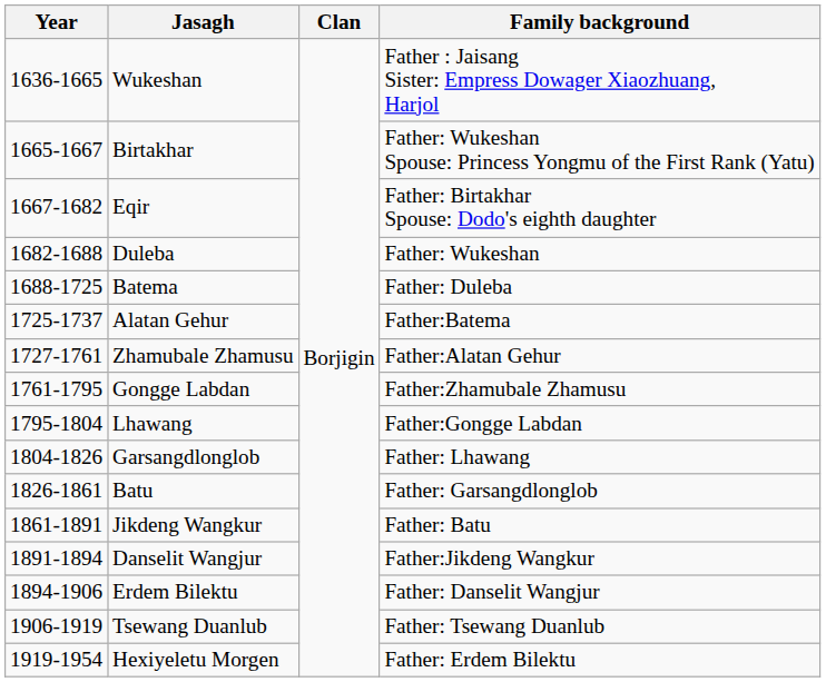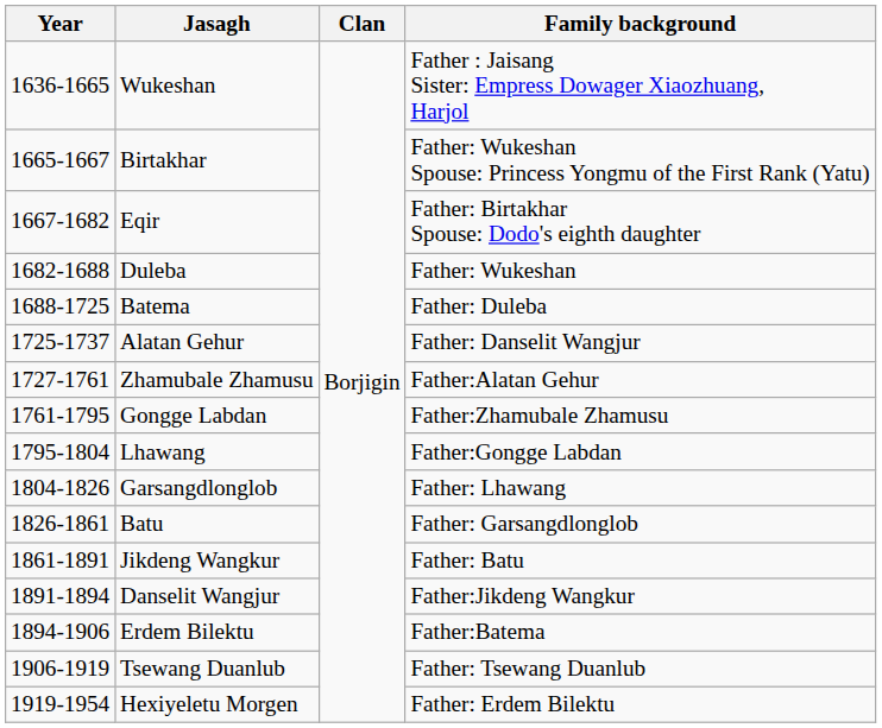Alatan Gehur | Family background: Father:Batema -> Father: Danselit Wangjur
Erdem Bilektu | Family background: Father: Danselit Wangjur -> Father:Batema
